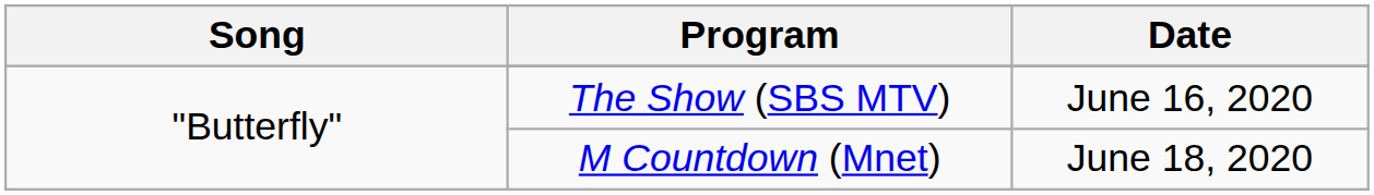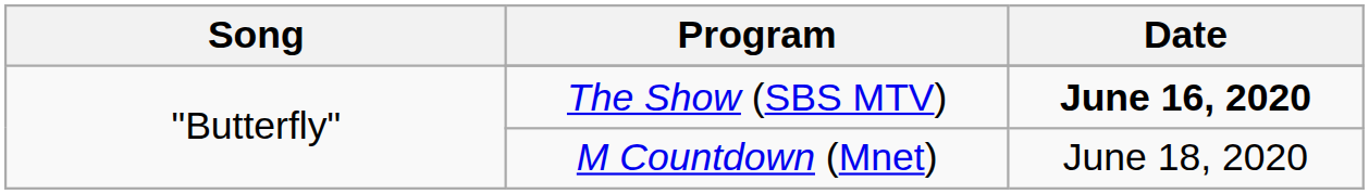The Show (SBS MTV) | Date: normal -> bold
